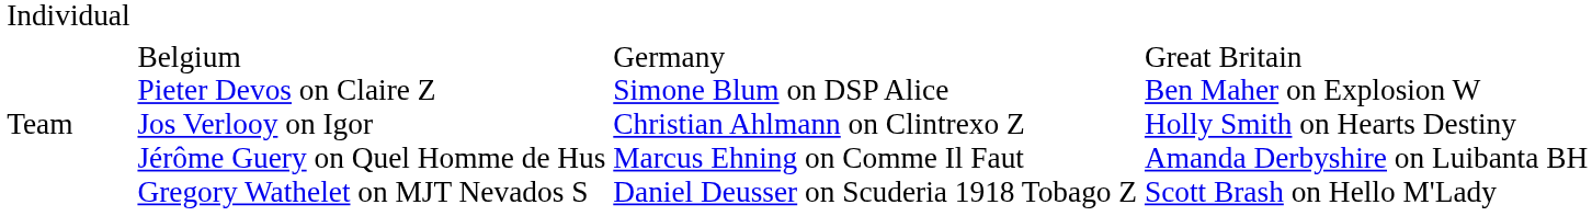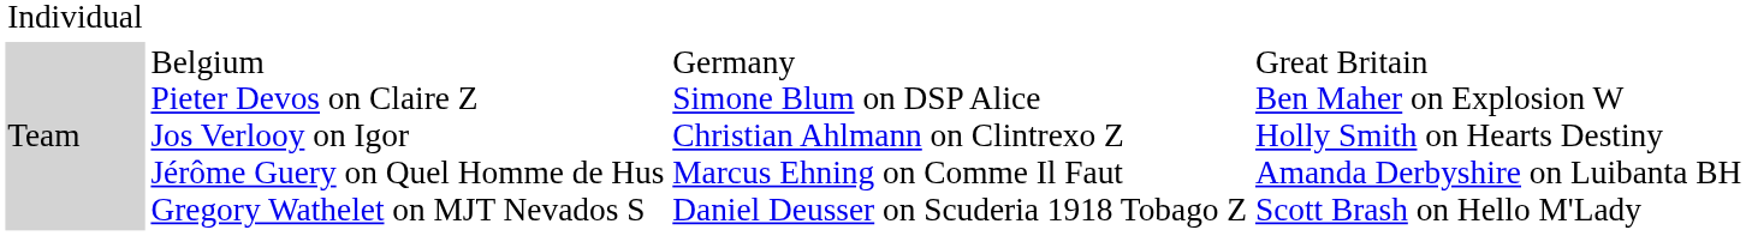Team | column 1: no background -> lightgrey background
